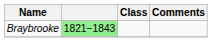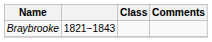Braybrooke | column 2: lightgreen background -> no background
